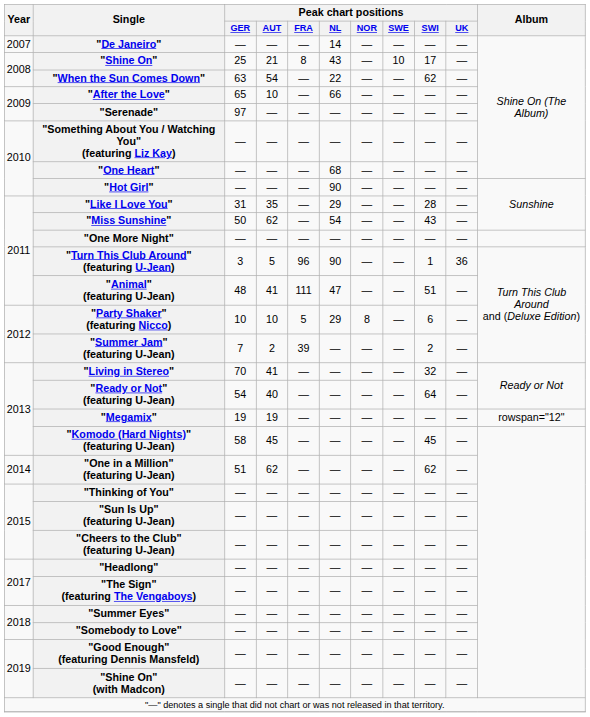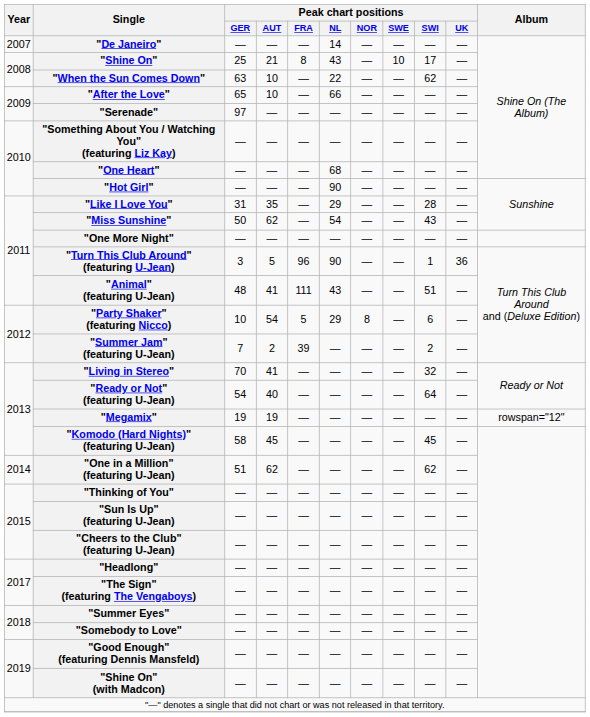"When the Sun Comes Down" | Peak chart positions / AUT: 54 -> 10
"Animal" (featuring U-Jean) | Peak chart positions / NL: 47 -> 43
"Party Shaker" (featuring Nicco) | Peak chart positions / AUT: 10 -> 54
